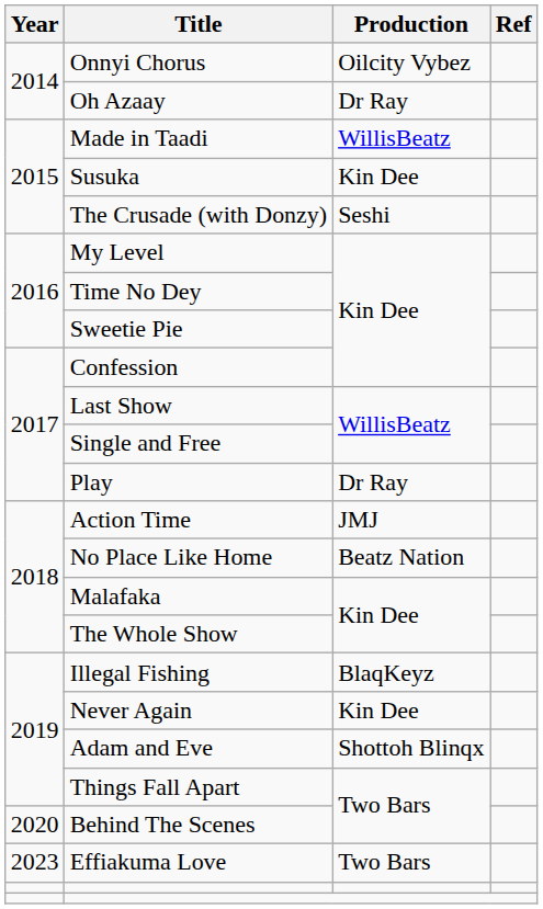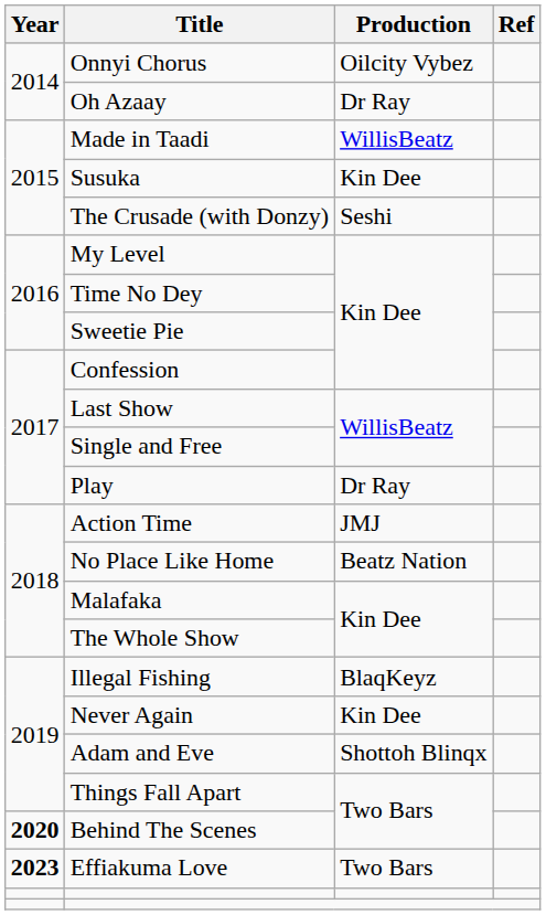Behind The Scenes | Year: normal -> bold
Effiakuma Love | Year: normal -> bold
